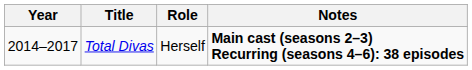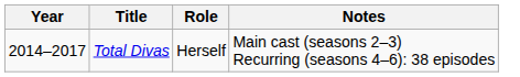row 2 | Notes: bold -> normal
